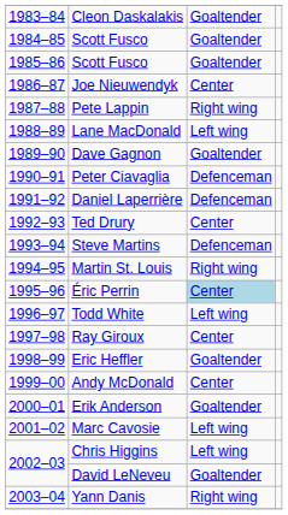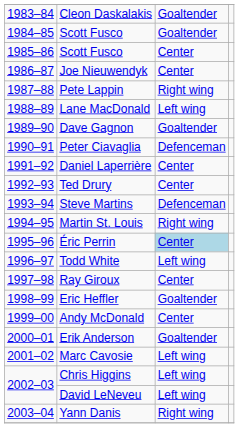1985–86 / Scott Fusco | column 3: Goaltender -> Center
Daniel Laperrière | column 3: Defenceman -> Center
David LeNeveu | column 3: Goaltender -> Left wing
